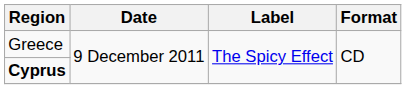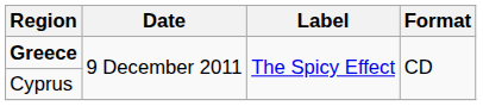Greece | Region: normal -> bold
Cyprus | Region: bold -> normal
